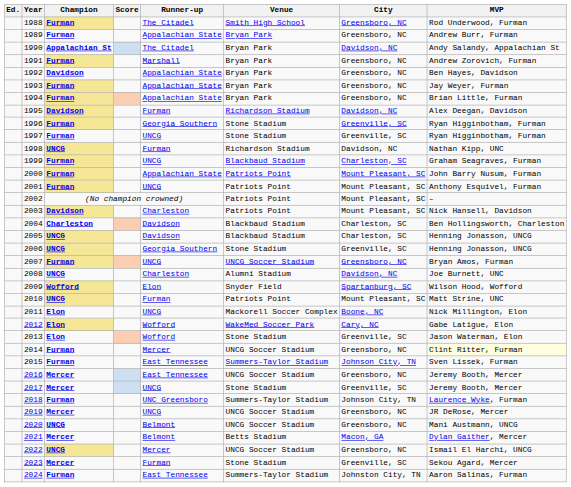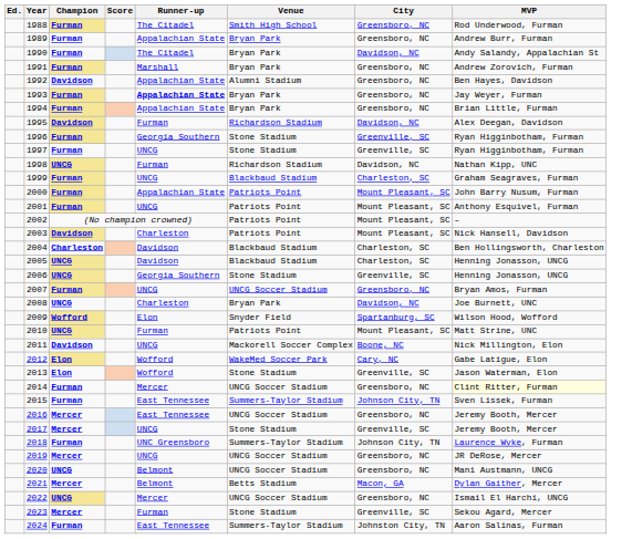1990 | Champion: Appalachian St -> Furman
1992 | Venue: Bryan Park -> Alumni Stadium
1993 | Runner-up: normal -> bold
2008 | Venue: Alumni Stadium -> Bryan Park
2011 | Champion: Elon -> Davidson
